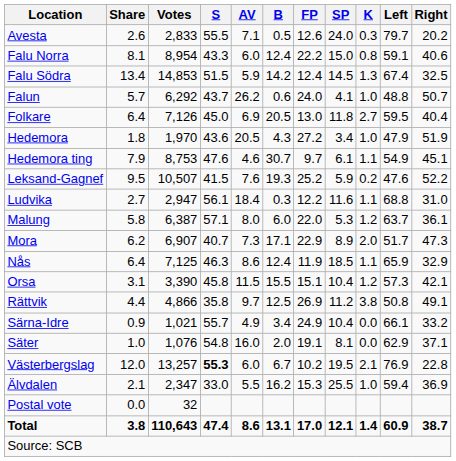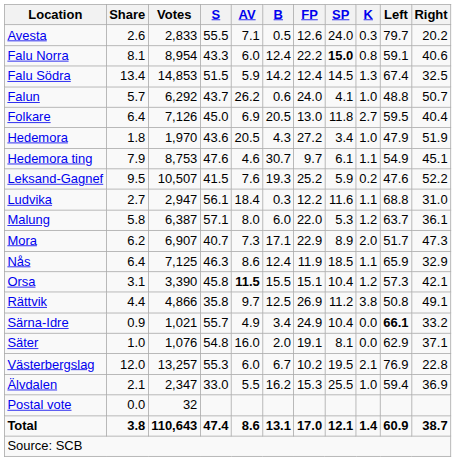Falu Norra | SP: normal -> bold
Orsa | AV: normal -> bold
Särna-Idre | Left: normal -> bold
Västerbergslag | S: bold -> normal
